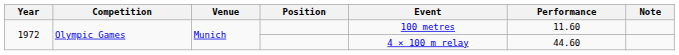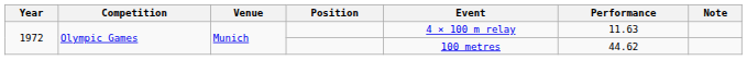row 2 | Event: 100 metres -> 4 × 100 m relay
row 2 | Performance: 11.60 -> 11.63
row 3 | Event: 4 × 100 m relay -> 100 metres
row 3 | Performance: 44.60 -> 44.62
